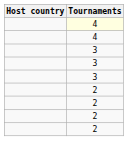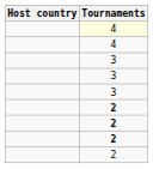row 7 | Tournaments: normal -> bold
row 8 | Tournaments: normal -> bold
row 9 | Tournaments: normal -> bold
